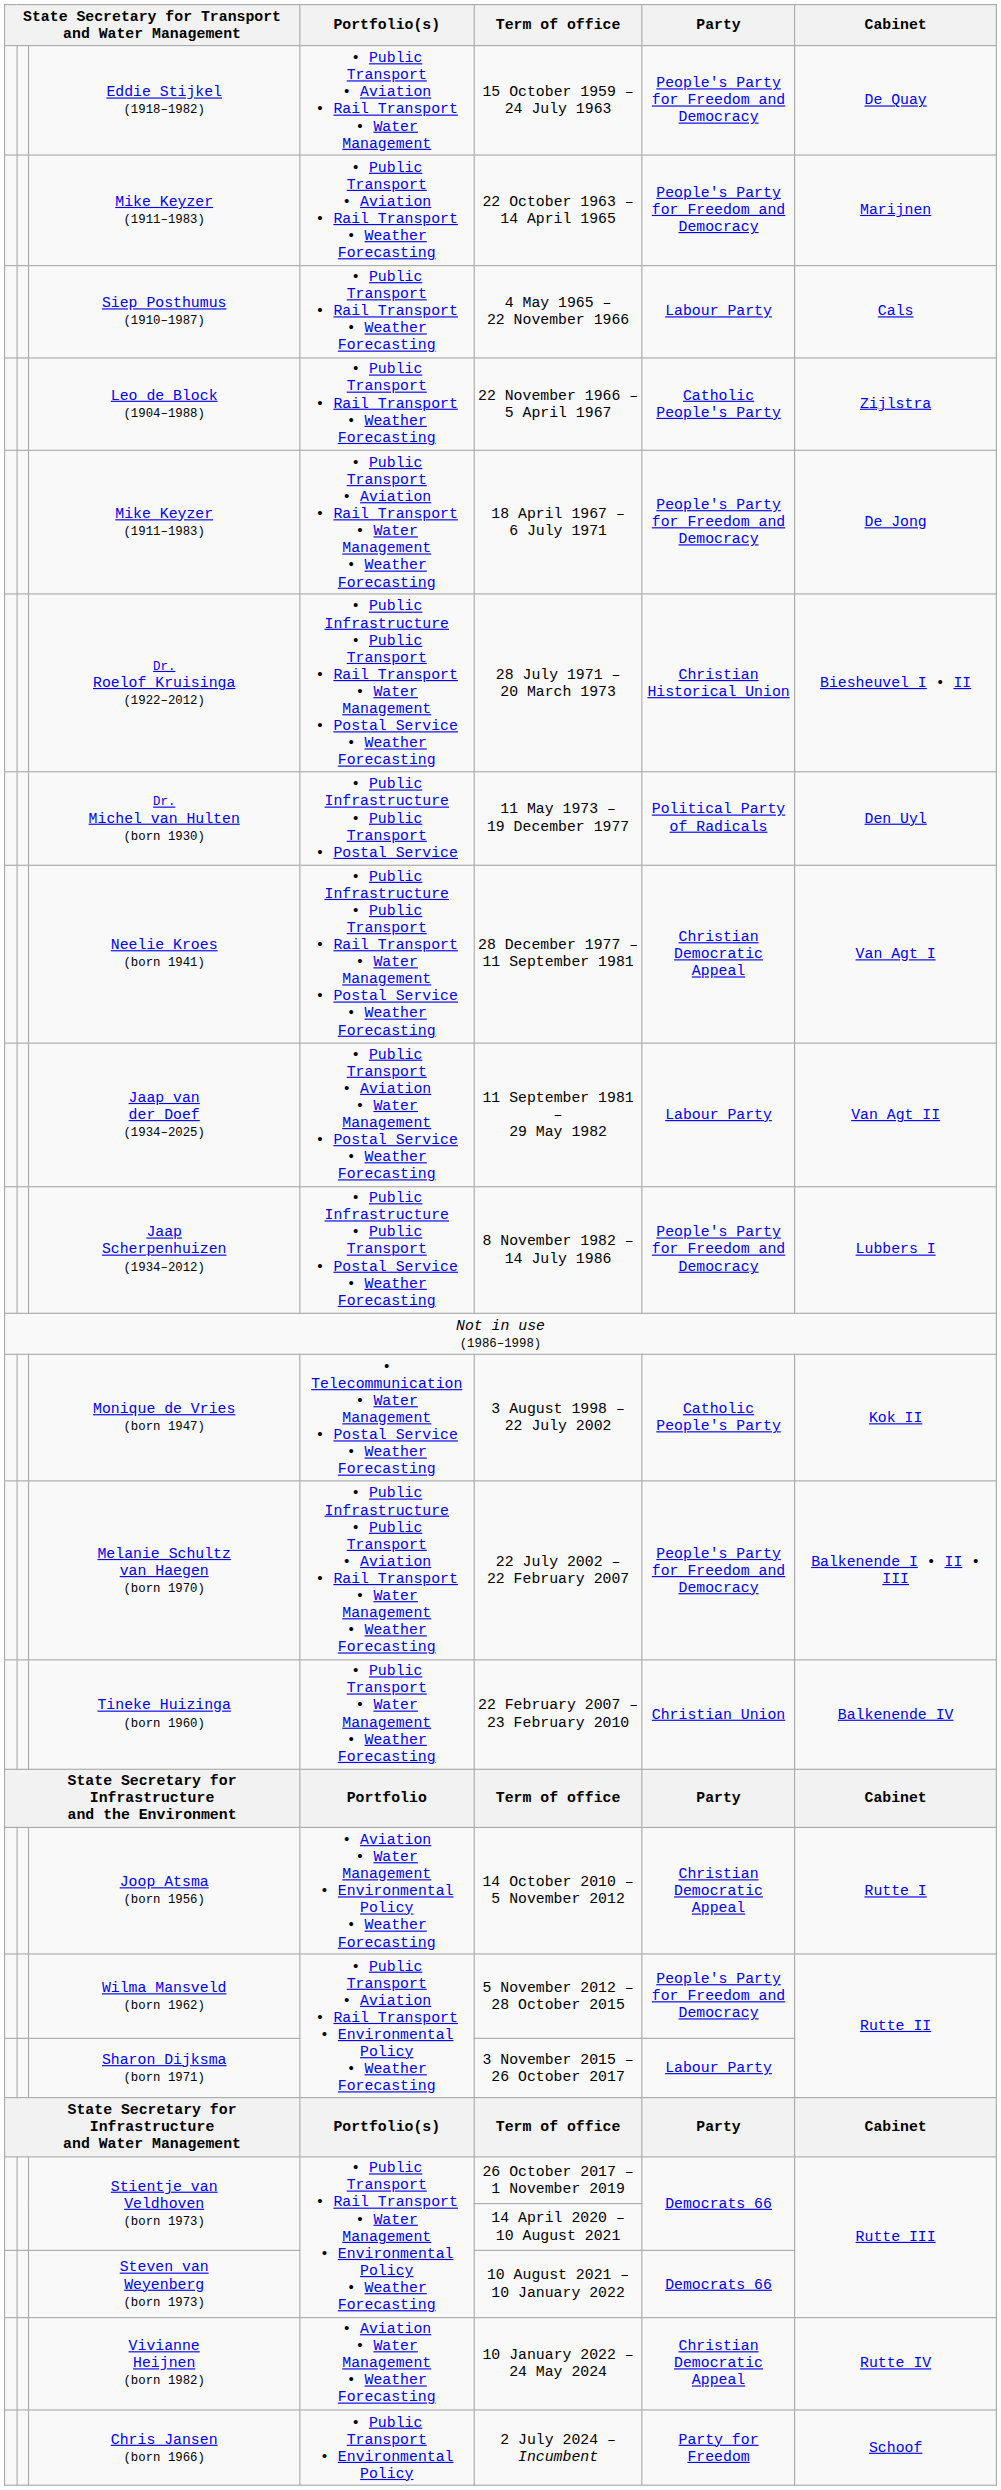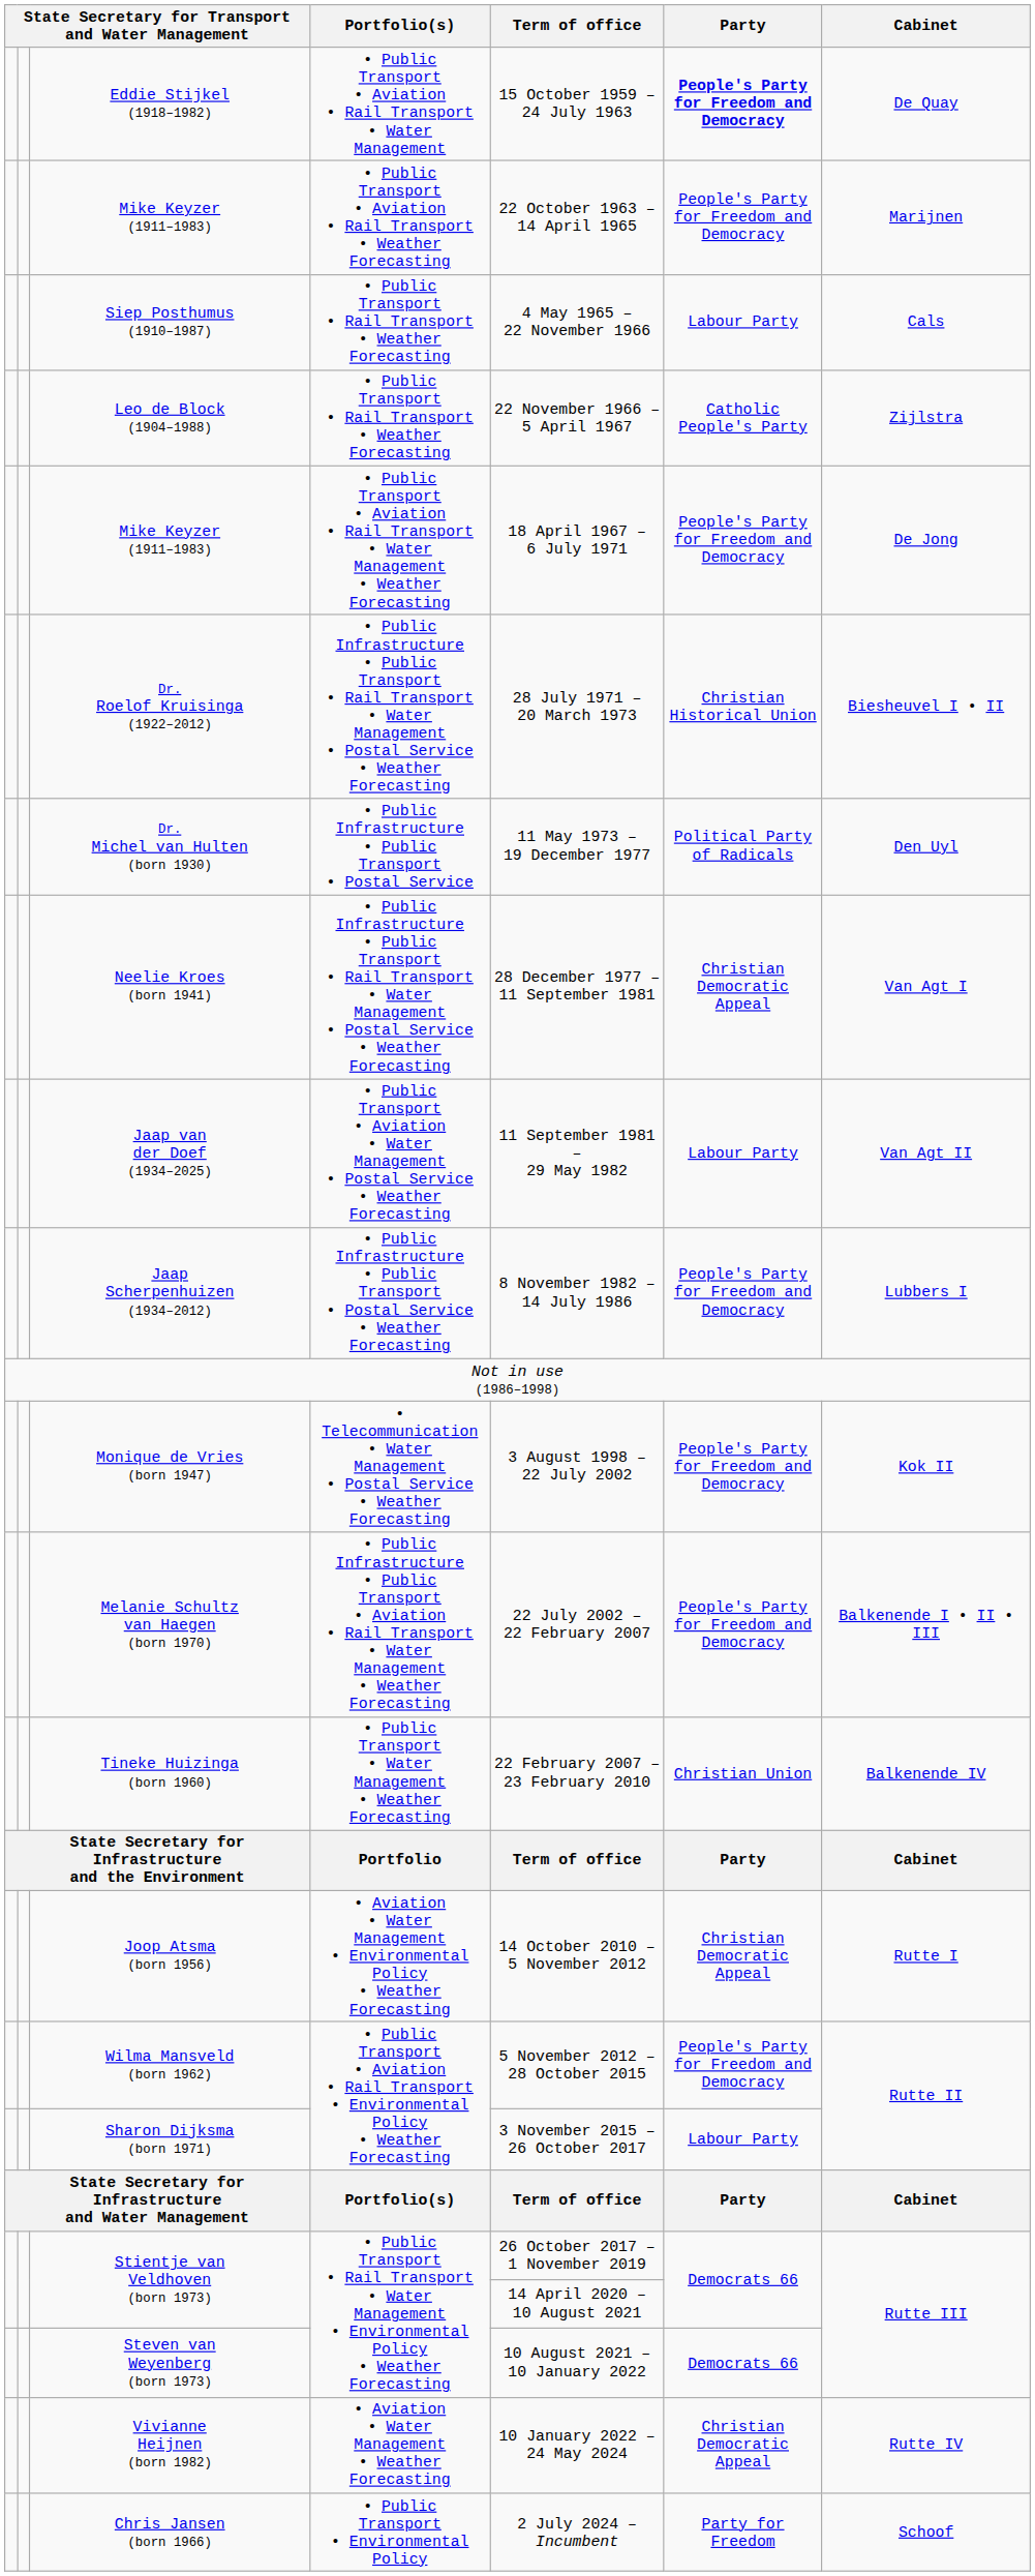Eddie Stijkel (1918–1982) | Party: normal -> bold
Monique de Vries (born 1947) | Party: Catholic People's Party -> People's Party for Freedom and Democracy
